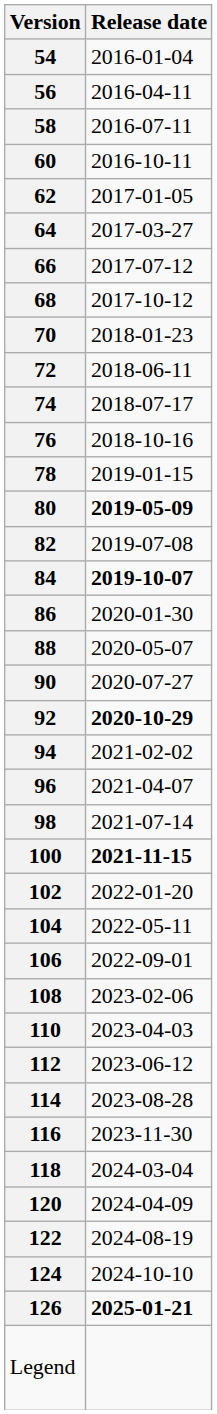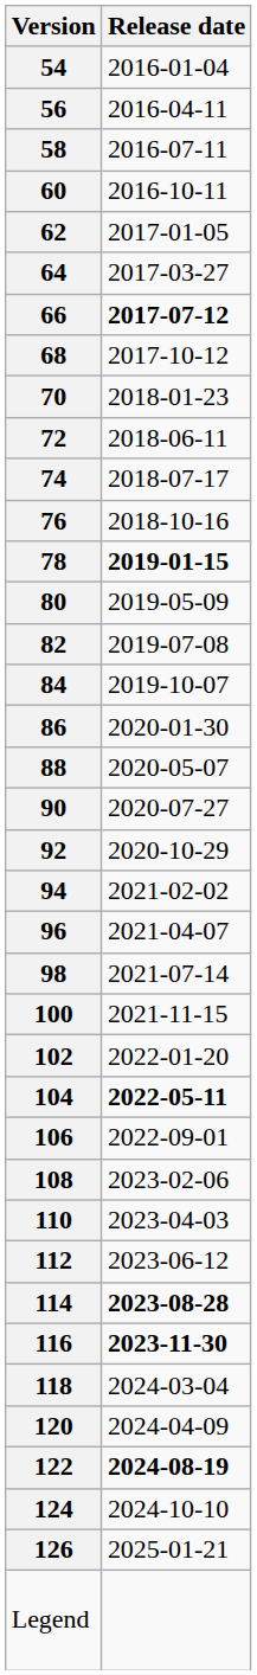66 | Release date: normal -> bold
78 | Release date: normal -> bold
80 | Release date: bold -> normal
84 | Release date: bold -> normal
92 | Release date: bold -> normal
100 | Release date: bold -> normal
104 | Release date: normal -> bold
114 | Release date: normal -> bold
116 | Release date: normal -> bold
122 | Release date: normal -> bold
126 | Release date: bold -> normal
